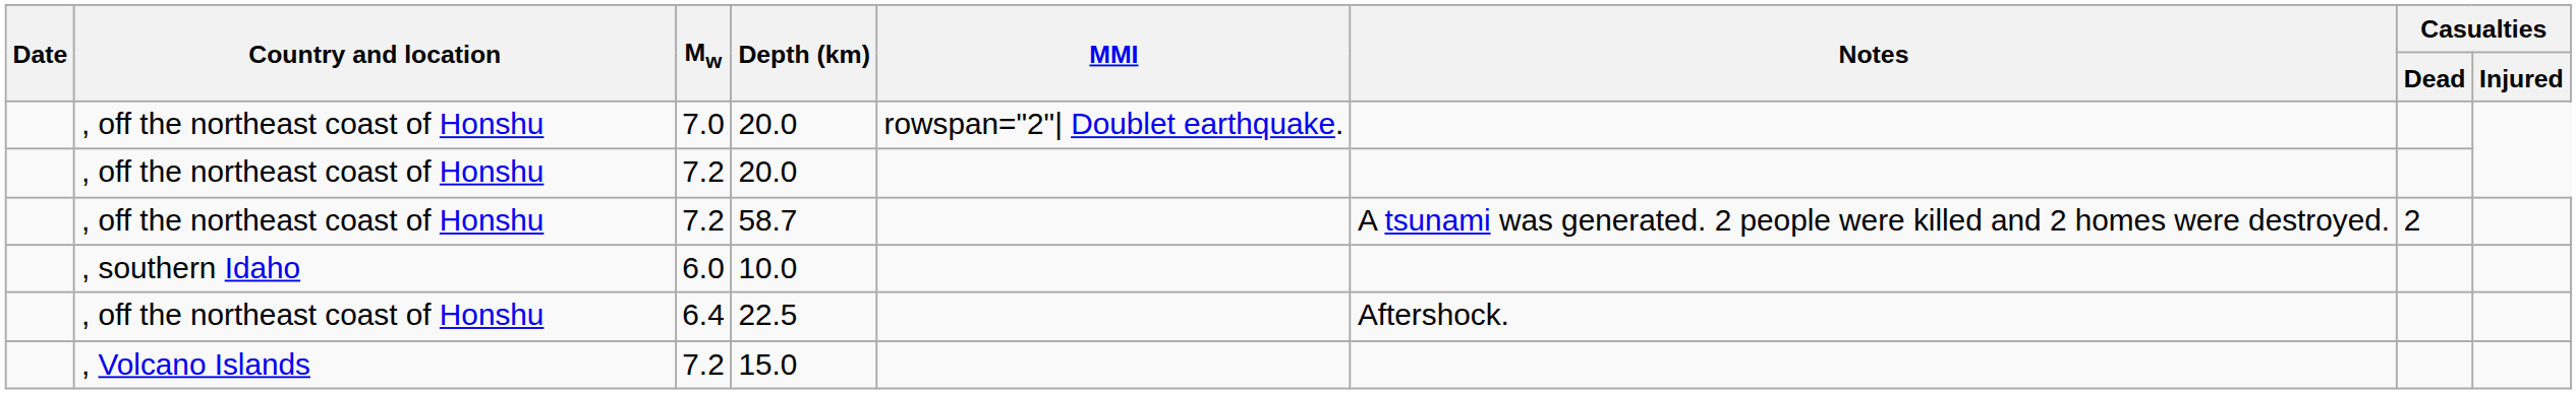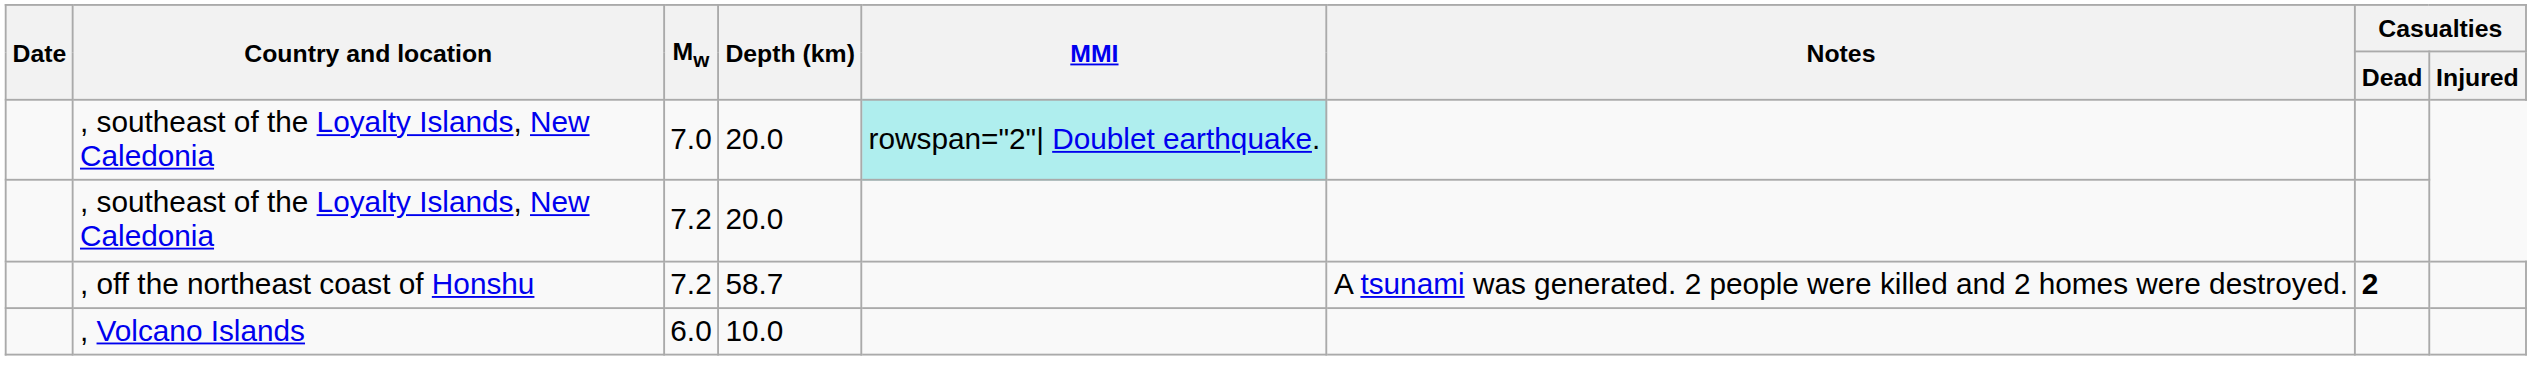7.0 / 20.0 | Country and location: , off the northeast coast of Honshu -> , southeast of the Loyalty Islands, New Caledonia
7.0 / 20.0 | MMI: no background -> paleturquoise background
7.2 / 20.0 | Country and location: , off the northeast coast of Honshu -> , southeast of the Loyalty Islands, New Caledonia
58.7 | Casualties / Dead: normal -> bold
10.0 | Country and location: , southern Idaho -> , Volcano Islands
- row: , off the northeast coast of Honshu | 6.4 | 22.5 | Aftershock.
- row: , Volcano Islands | 7.2 | 15.0
